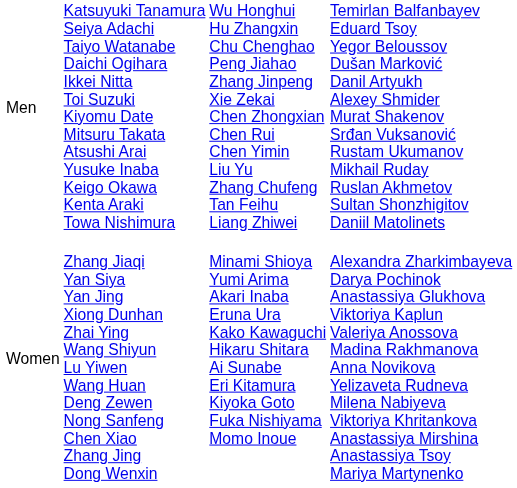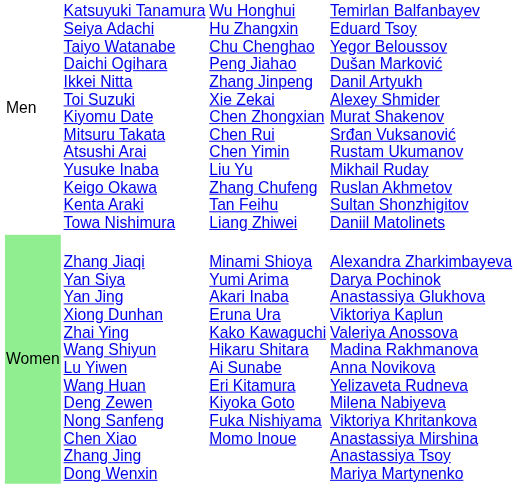Women | column 1: no background -> lightgreen background
